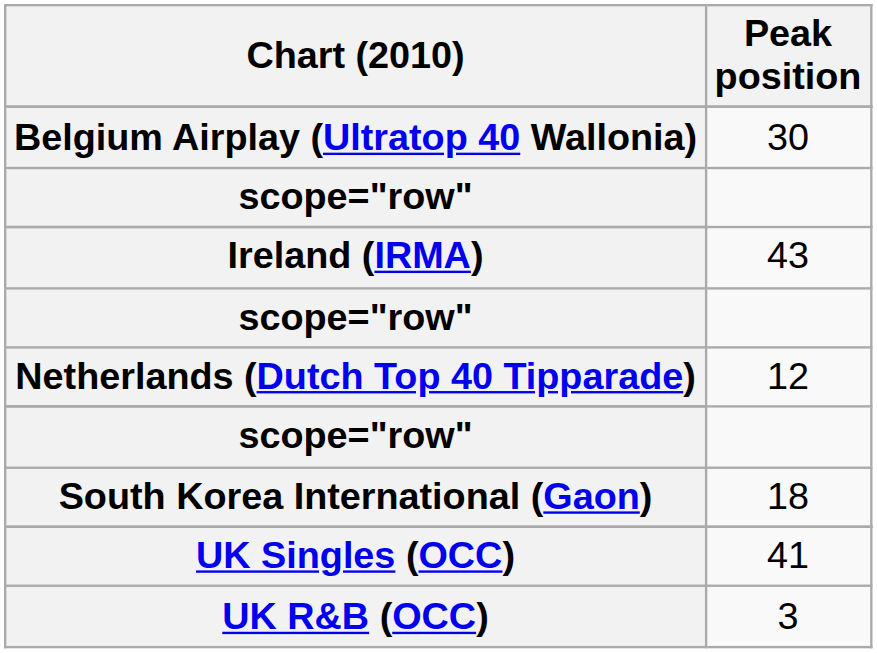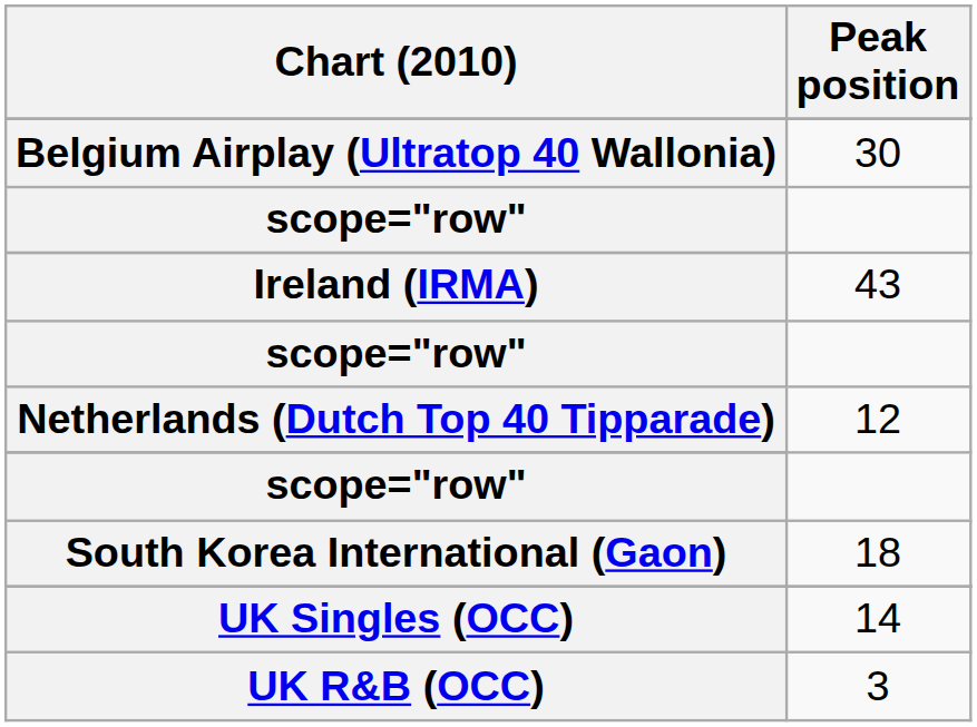UK Singles (OCC) | Peak position: 41 -> 14
